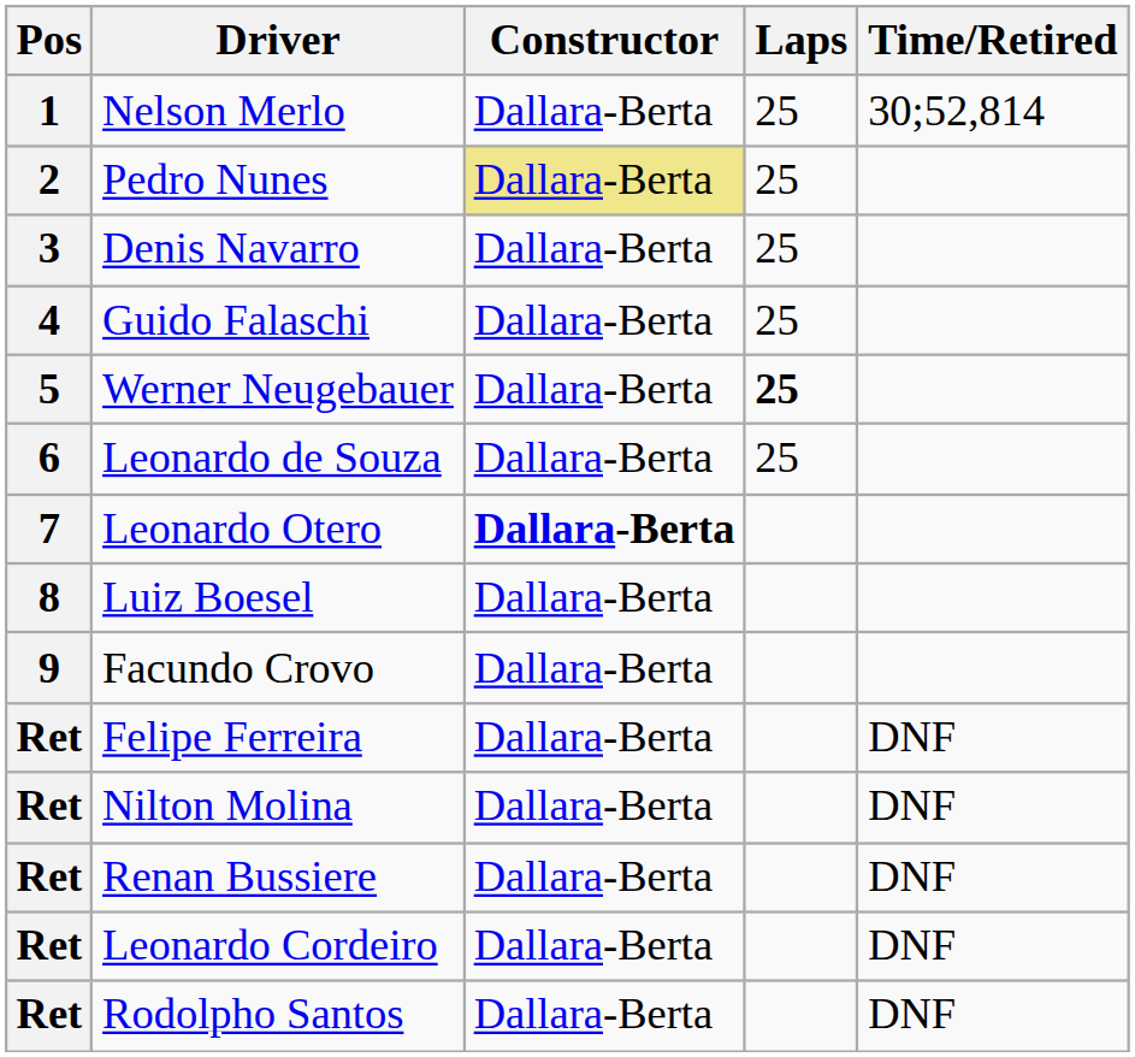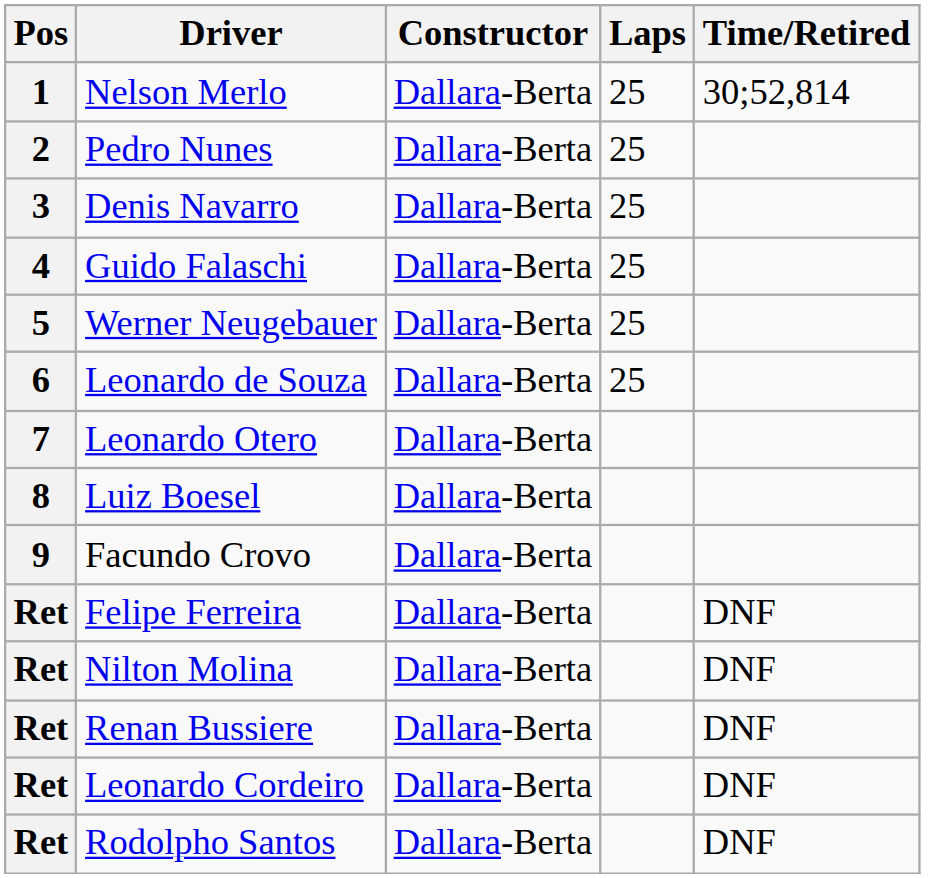Pedro Nunes | Constructor: khaki background -> no background
Werner Neugebauer | Laps: bold -> normal
Leonardo Otero | Constructor: bold -> normal
